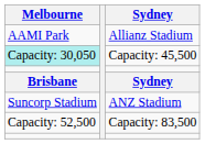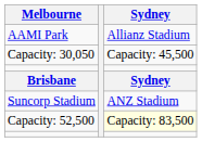Capacity: 30,050 | Melbourne: paleturquoise background -> no background
Capacity: 52,500 | Sydney: no background -> lightyellow background
